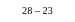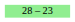row 1 | column 1: no background -> lightgreen background
